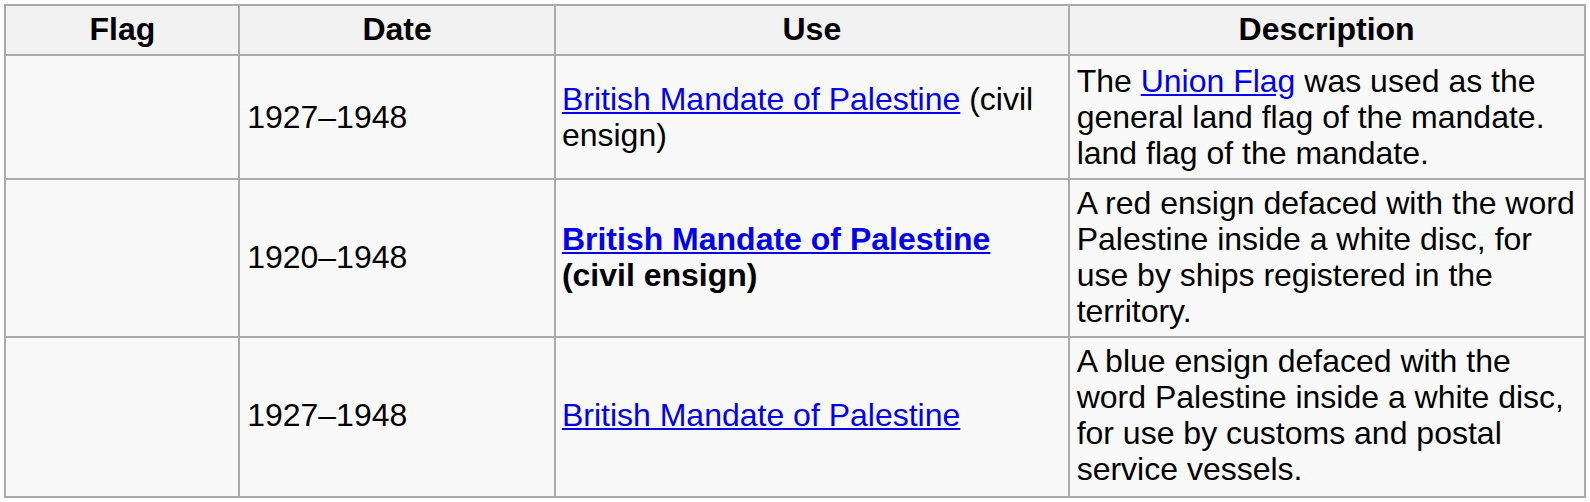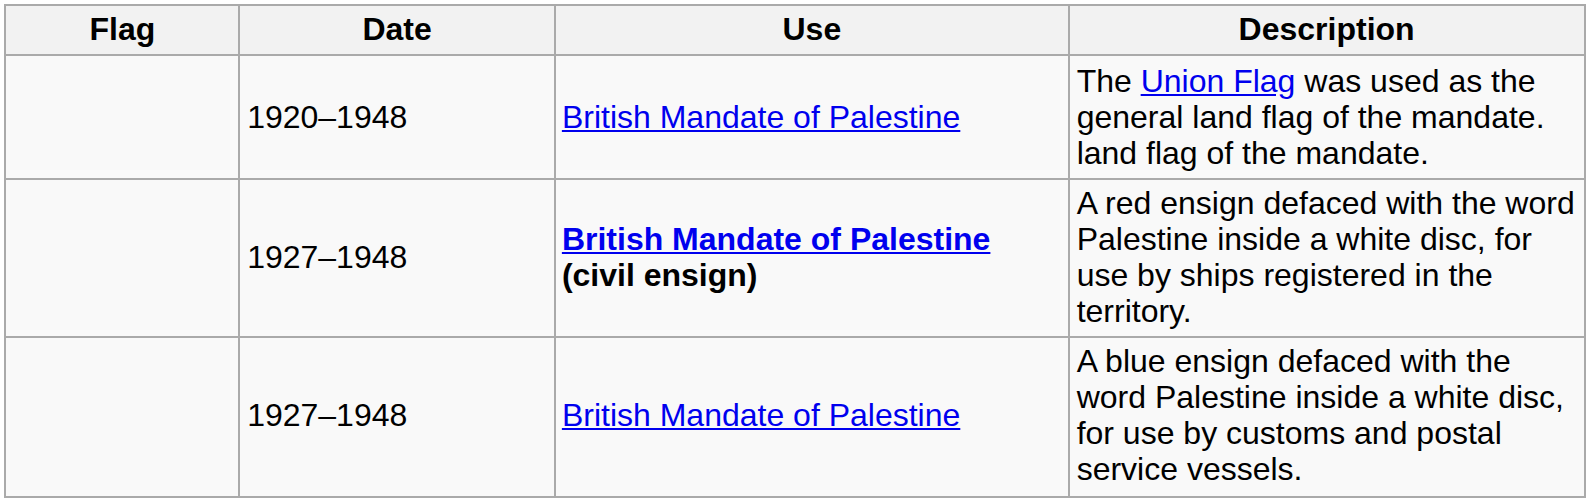row 2 | Date: 1927–1948 -> 1920–1948
row 2 | Use: British Mandate of Palestine (civil ensign) -> British Mandate of Palestine
row 3 | Date: 1920–1948 -> 1927–1948
